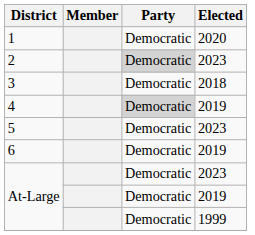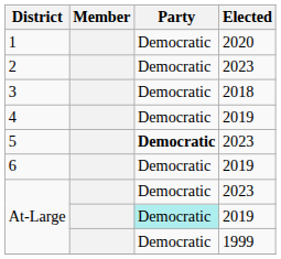2 | Party: lightgrey background -> no background
4 | Party: lightgrey background -> no background
5 | Party: normal -> bold
At-Large / 2019 | Party: no background -> paleturquoise background
